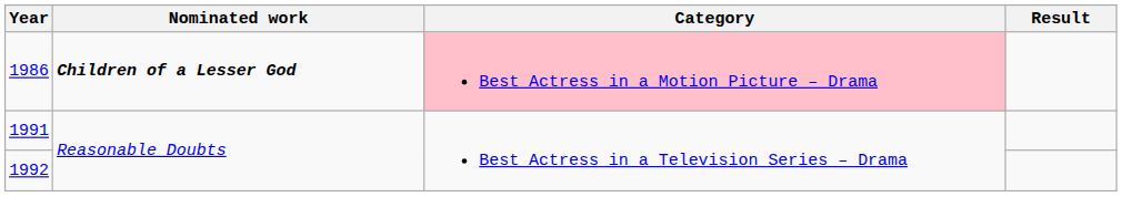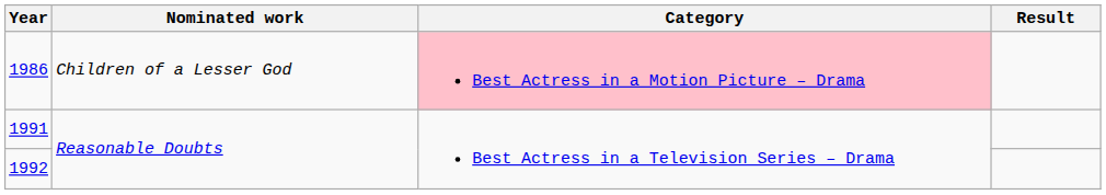1986 | Nominated work: bold -> normal
